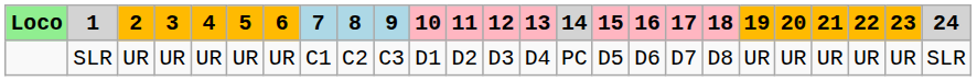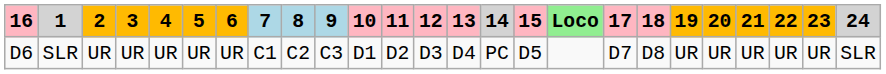columns swapped: Loco <-> 16
